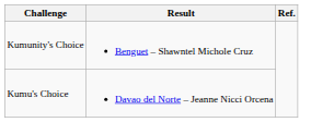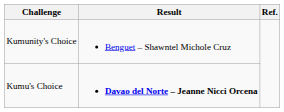Kumu's Choice | Result: normal -> bold
